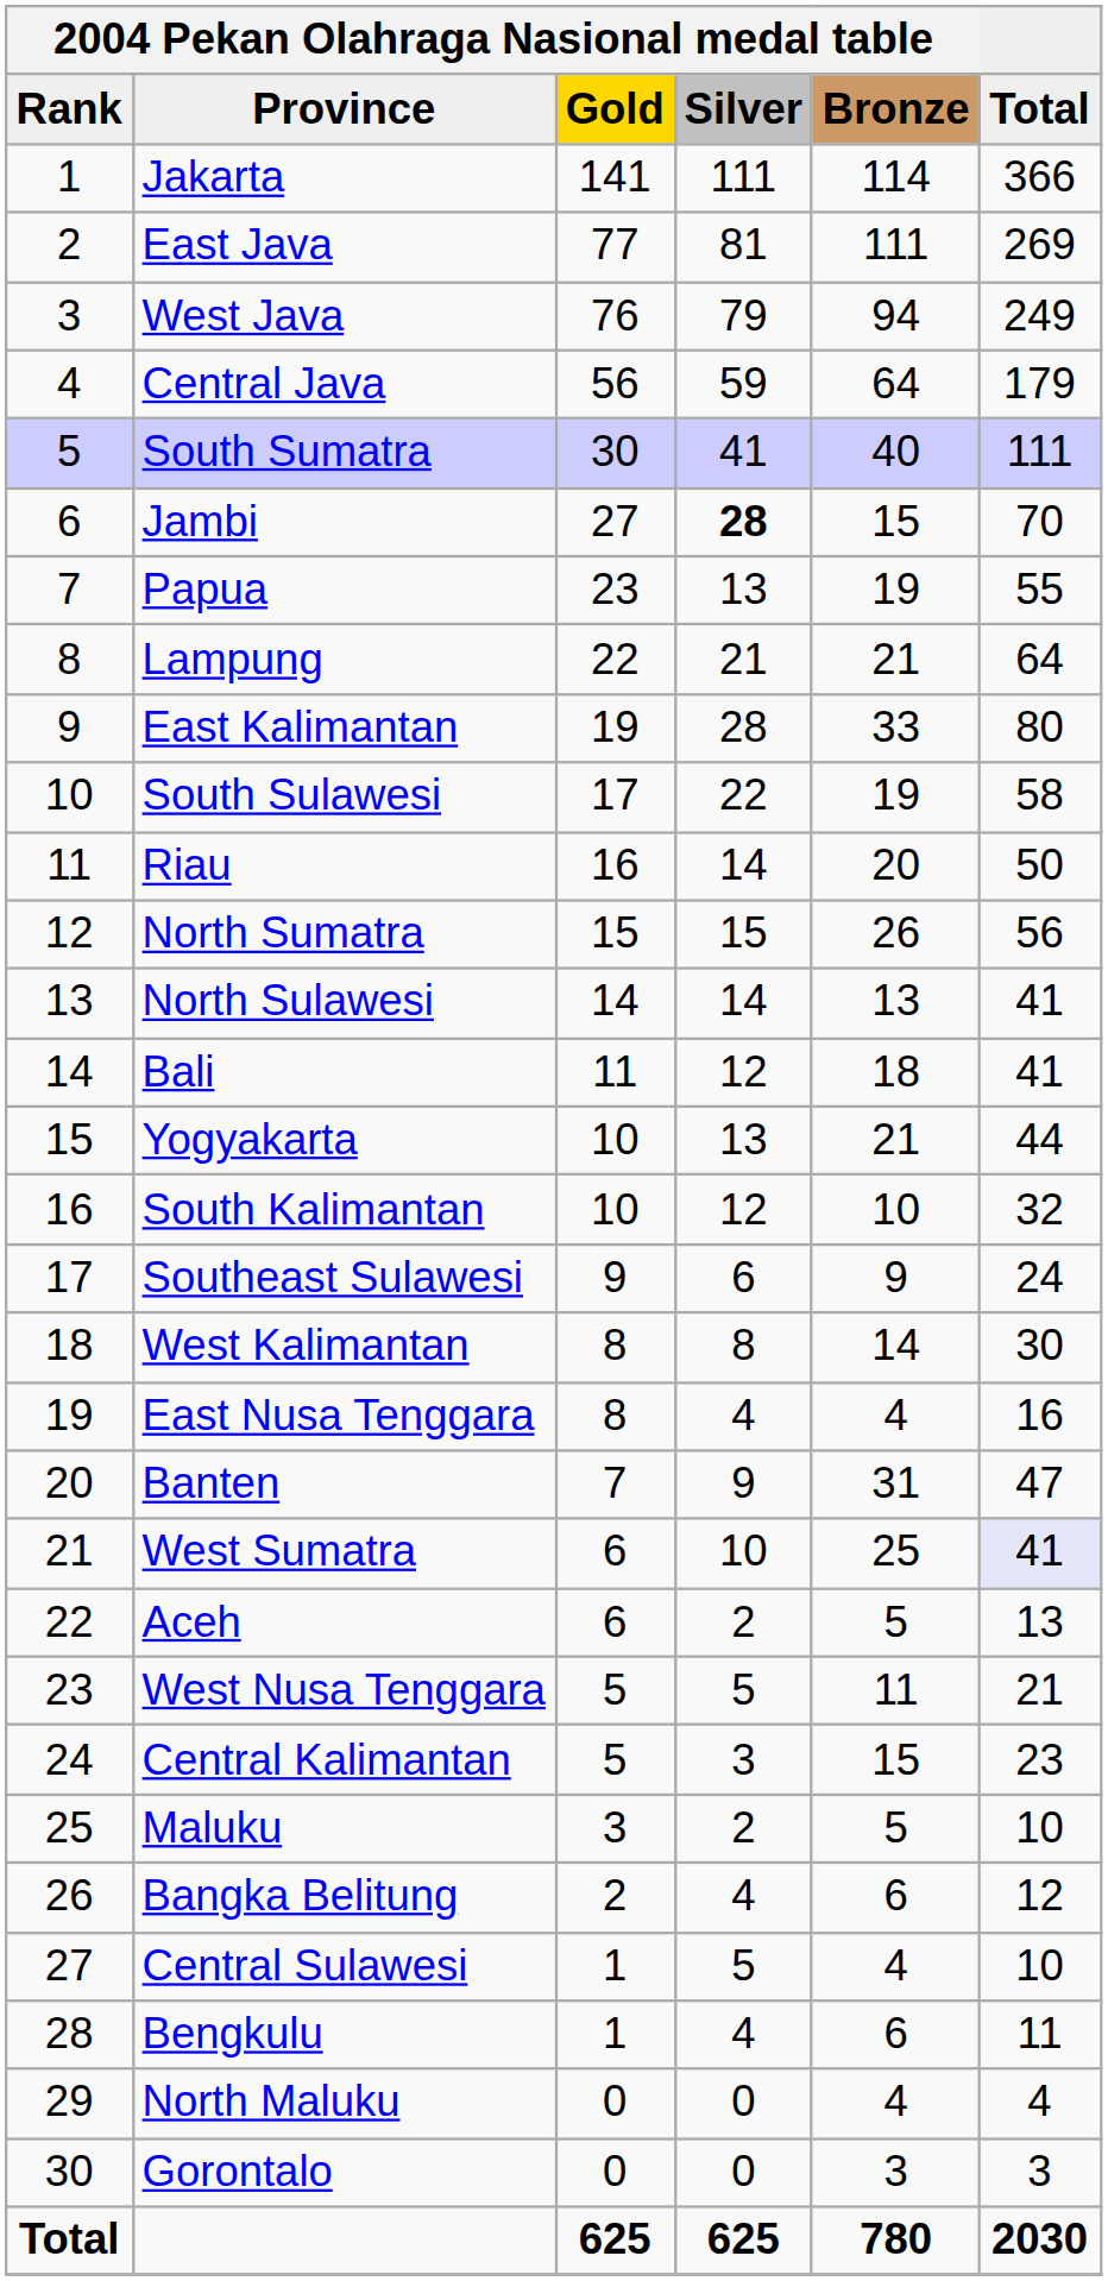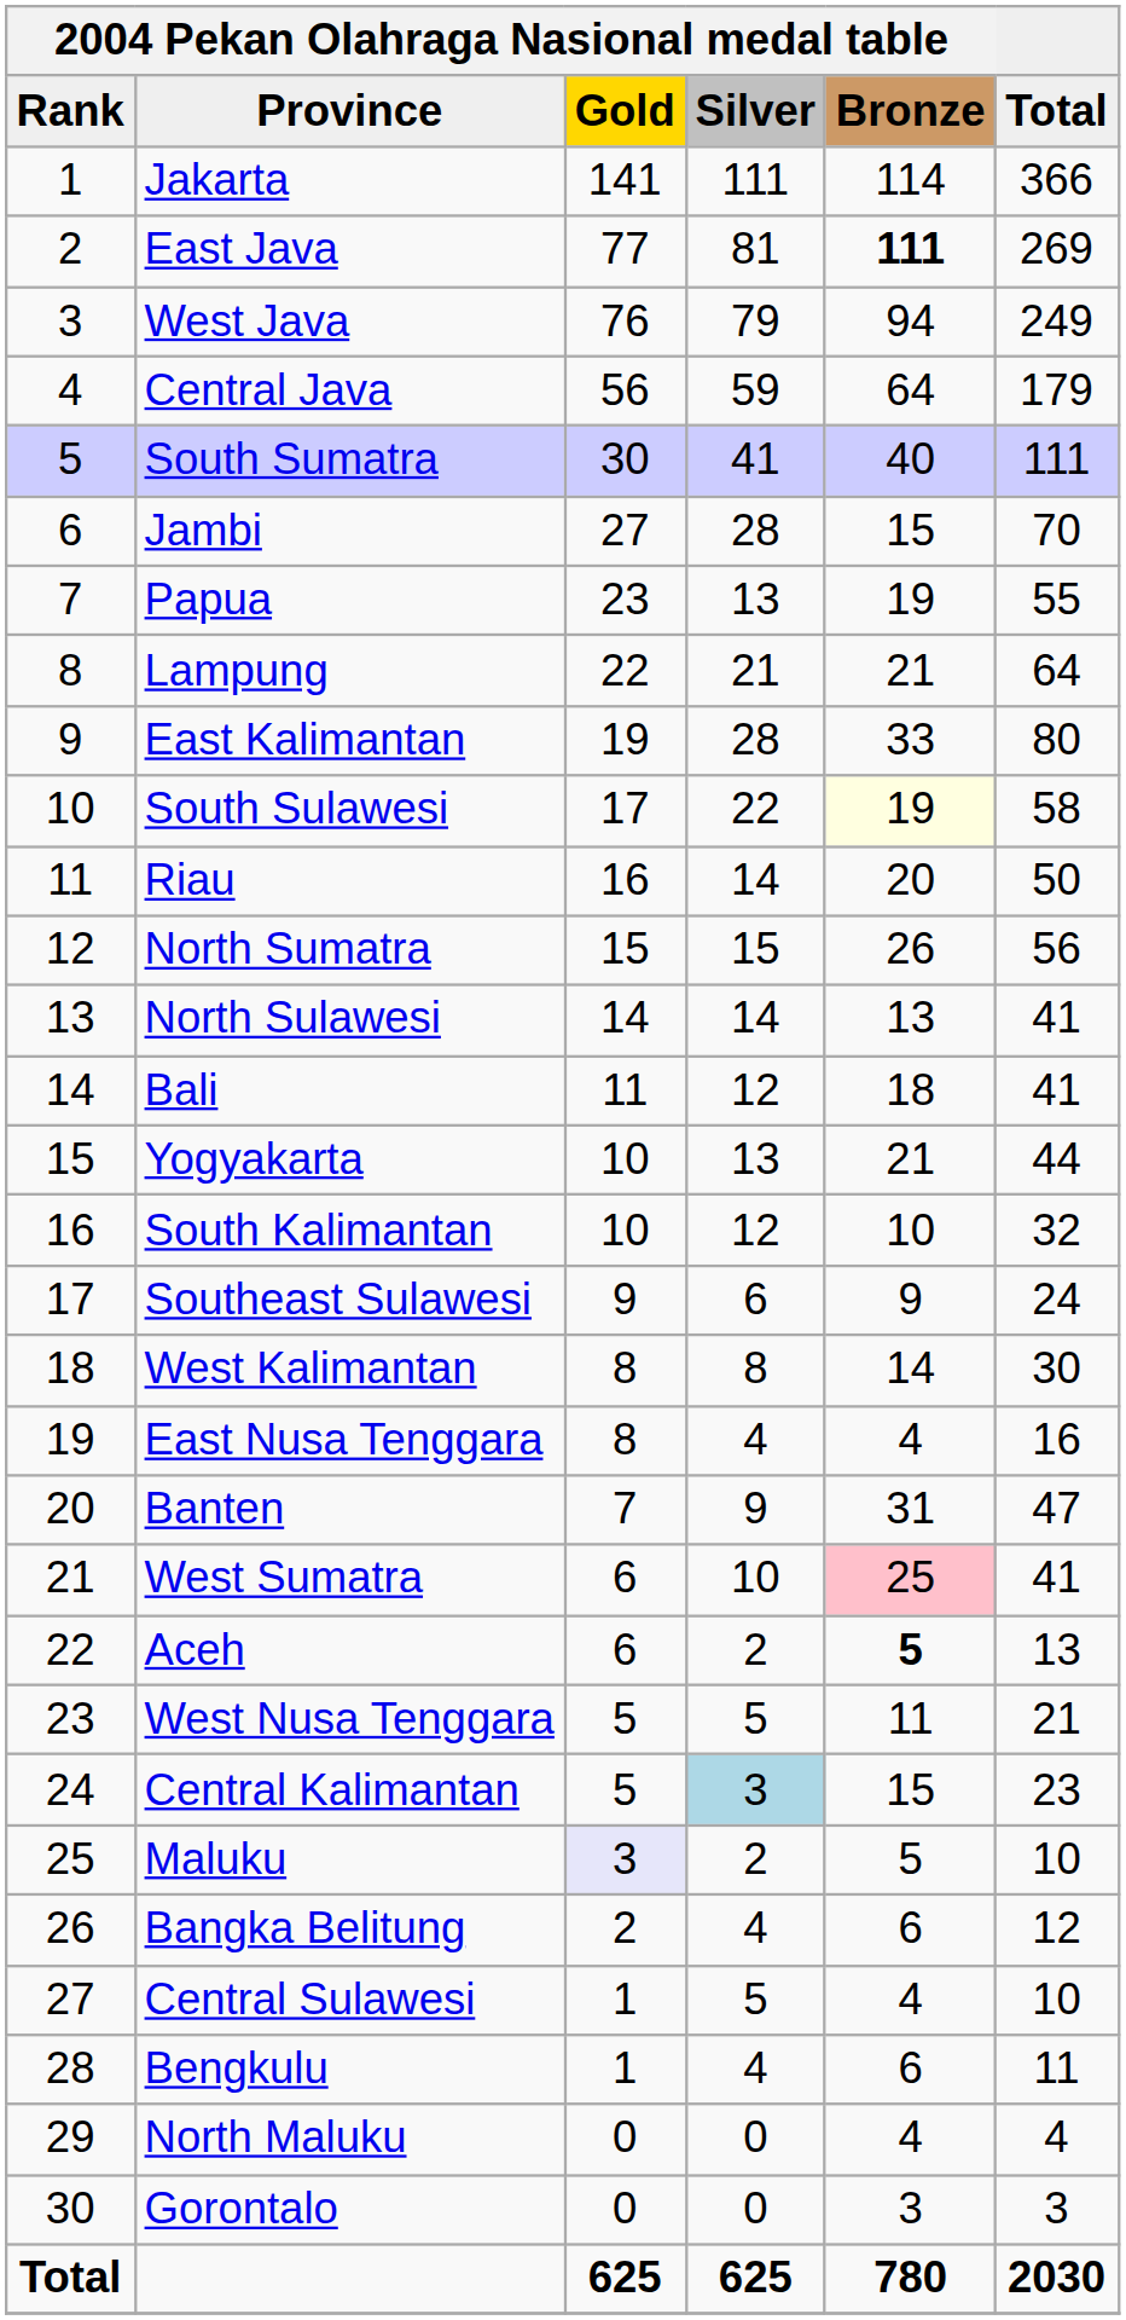East Java | column 5: normal -> bold
Jambi | column 4: bold -> normal
South Sulawesi | column 5: no background -> lightyellow background
West Sumatra | column 5: no background -> pink background
West Sumatra | column 6: lavender background -> no background
Aceh | column 5: normal -> bold
Central Kalimantan | column 4: no background -> lightblue background
Maluku | column 3: no background -> lavender background
